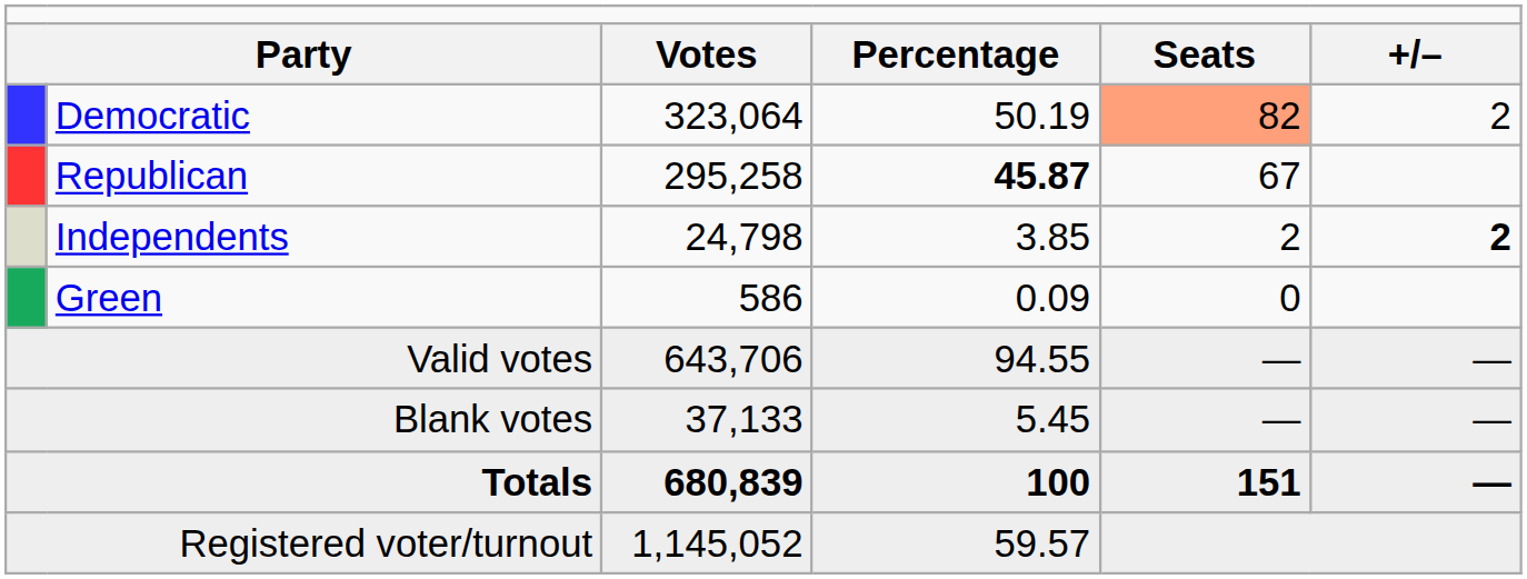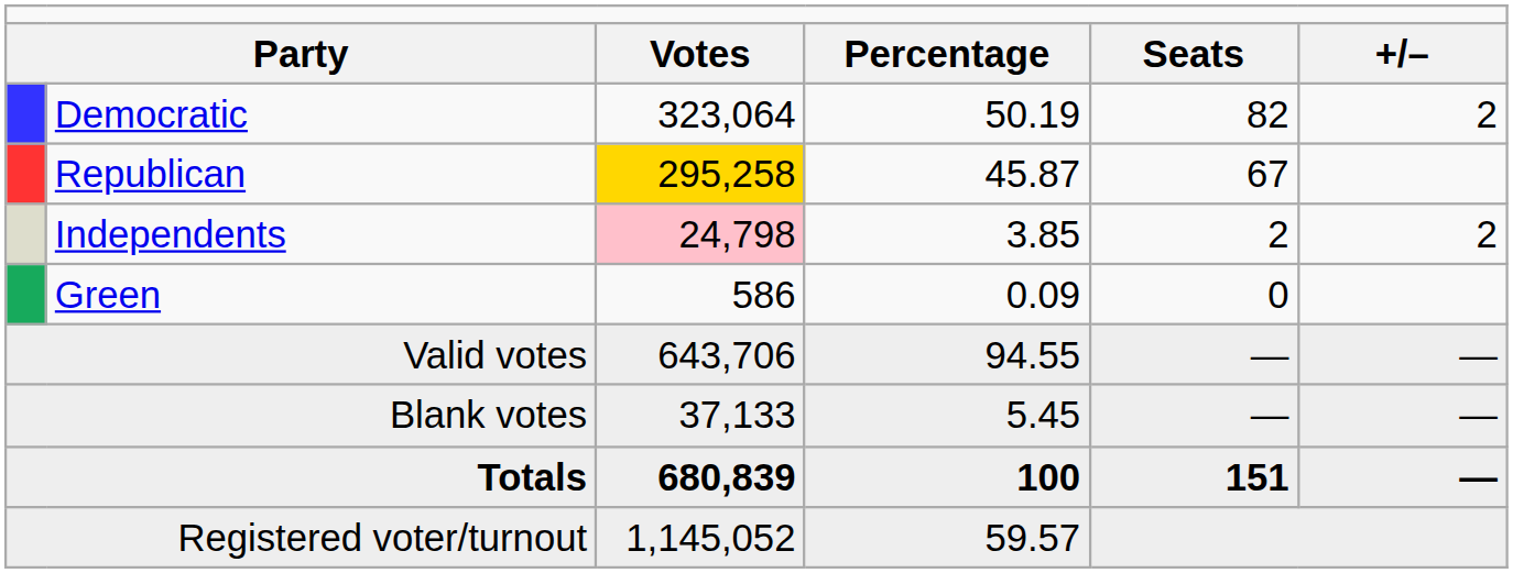Democratic | column 5: lightsalmon background -> no background
Republican | column 3: no background -> gold background
Republican | column 4: bold -> normal
Independents | column 3: no background -> pink background
Independents | column 6: bold -> normal
